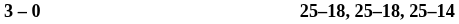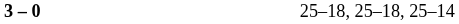row 1 | column 2: bold -> normal
